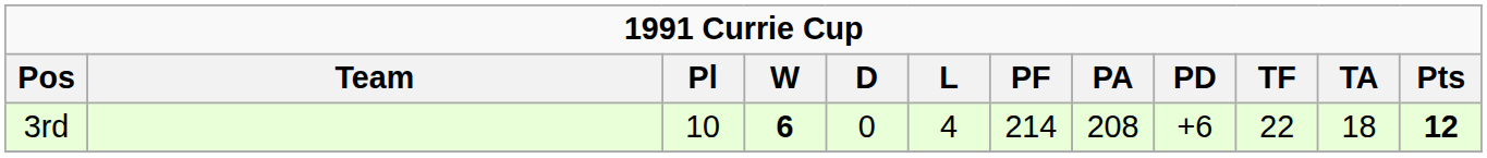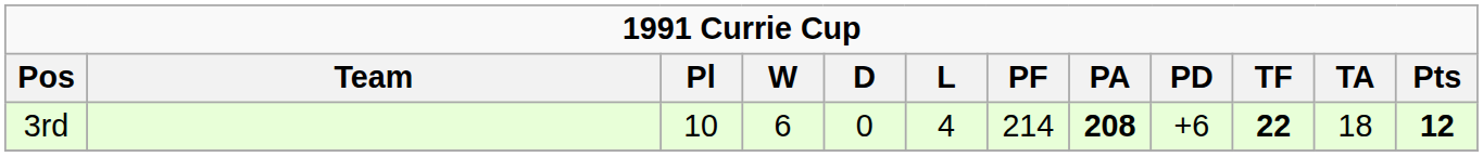3rd | W: bold -> normal
3rd | PA: normal -> bold
3rd | TF: normal -> bold
